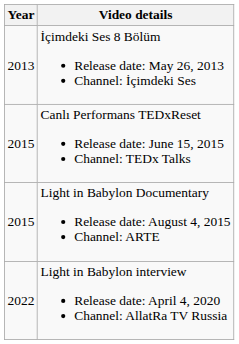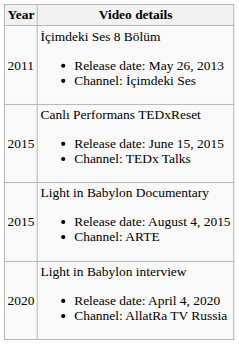row 2 | Year: 2013 -> 2011
row 5 | Year: 2022 -> 2020
